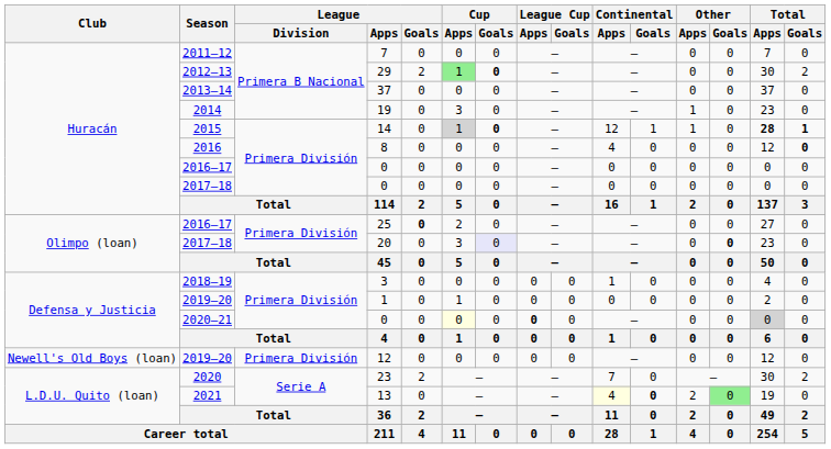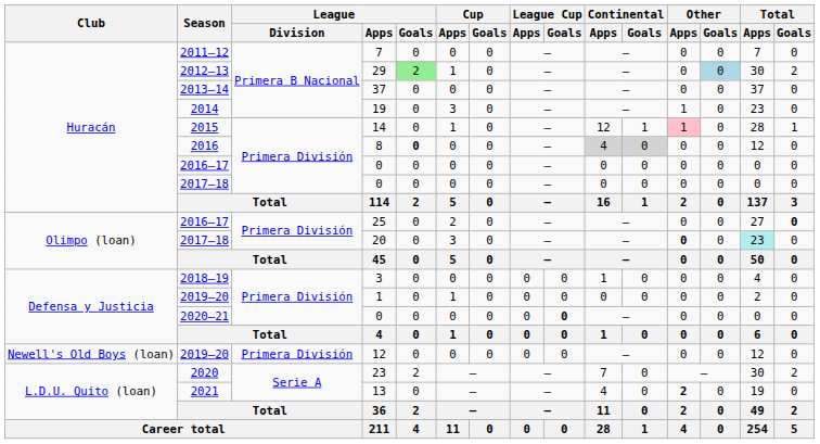29 | League / Goals: no background -> lightgreen background
29 | Cup / Apps: lightgreen background -> no background
29 | Cup / Goals: bold -> normal
29 | Other / Goals: no background -> lightblue background
14 | Cup / Apps: lightgrey background -> no background
14 | Cup / Goals: bold -> normal
14 | Other / Apps: no background -> pink background
14 | Total / Apps: bold -> normal
14 | Total / Goals: bold -> normal
8 | League / Goals: normal -> bold
8 | Continental / Apps: no background -> lightgrey background
8 | Continental / Goals: no background -> lightgrey background
8 | Total / Goals: bold -> normal
25 | League / Goals: bold -> normal
25 | Total / Goals: normal -> bold
20 | Cup / Goals: lavender background -> no background
20 | Other / Apps: normal -> bold
20 | Other / Goals: bold -> normal
20 | Total / Apps: no background -> paleturquoise background
2020–21 / 0 | Cup / Apps: lightyellow background -> no background
2020–21 / 0 | League Cup / Apps: bold -> normal
2020–21 / 0 | League Cup / Goals: normal -> bold
2020–21 / 0 | Total / Apps: lightgrey background -> no background
13 | Continental / Apps: lightyellow background -> no background
13 | Continental / Goals: bold -> normal
13 | Other / Apps: normal -> bold
13 | Other / Goals: lightgreen background -> no background
